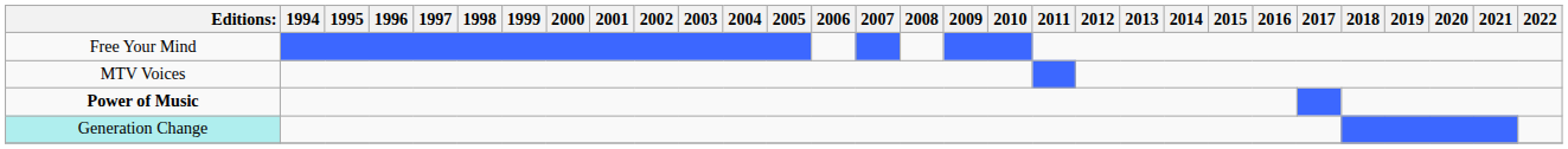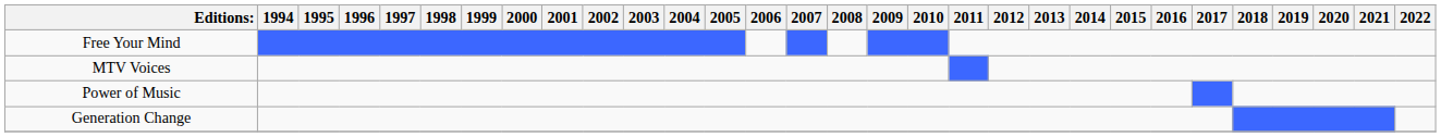Power of Music | Editions:: bold -> normal
Generation Change | Editions:: paleturquoise background -> no background
